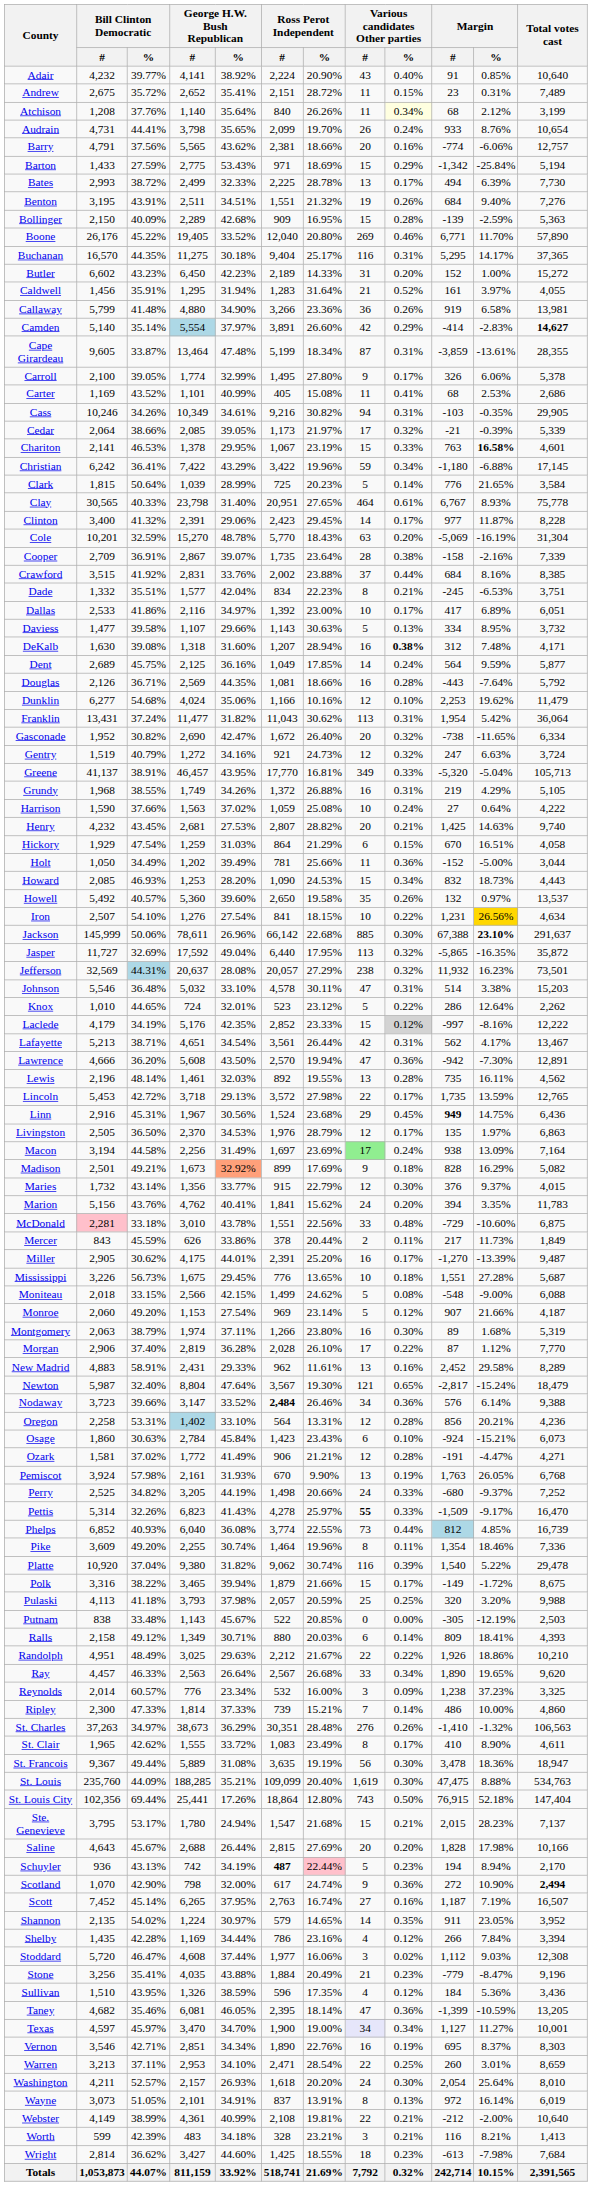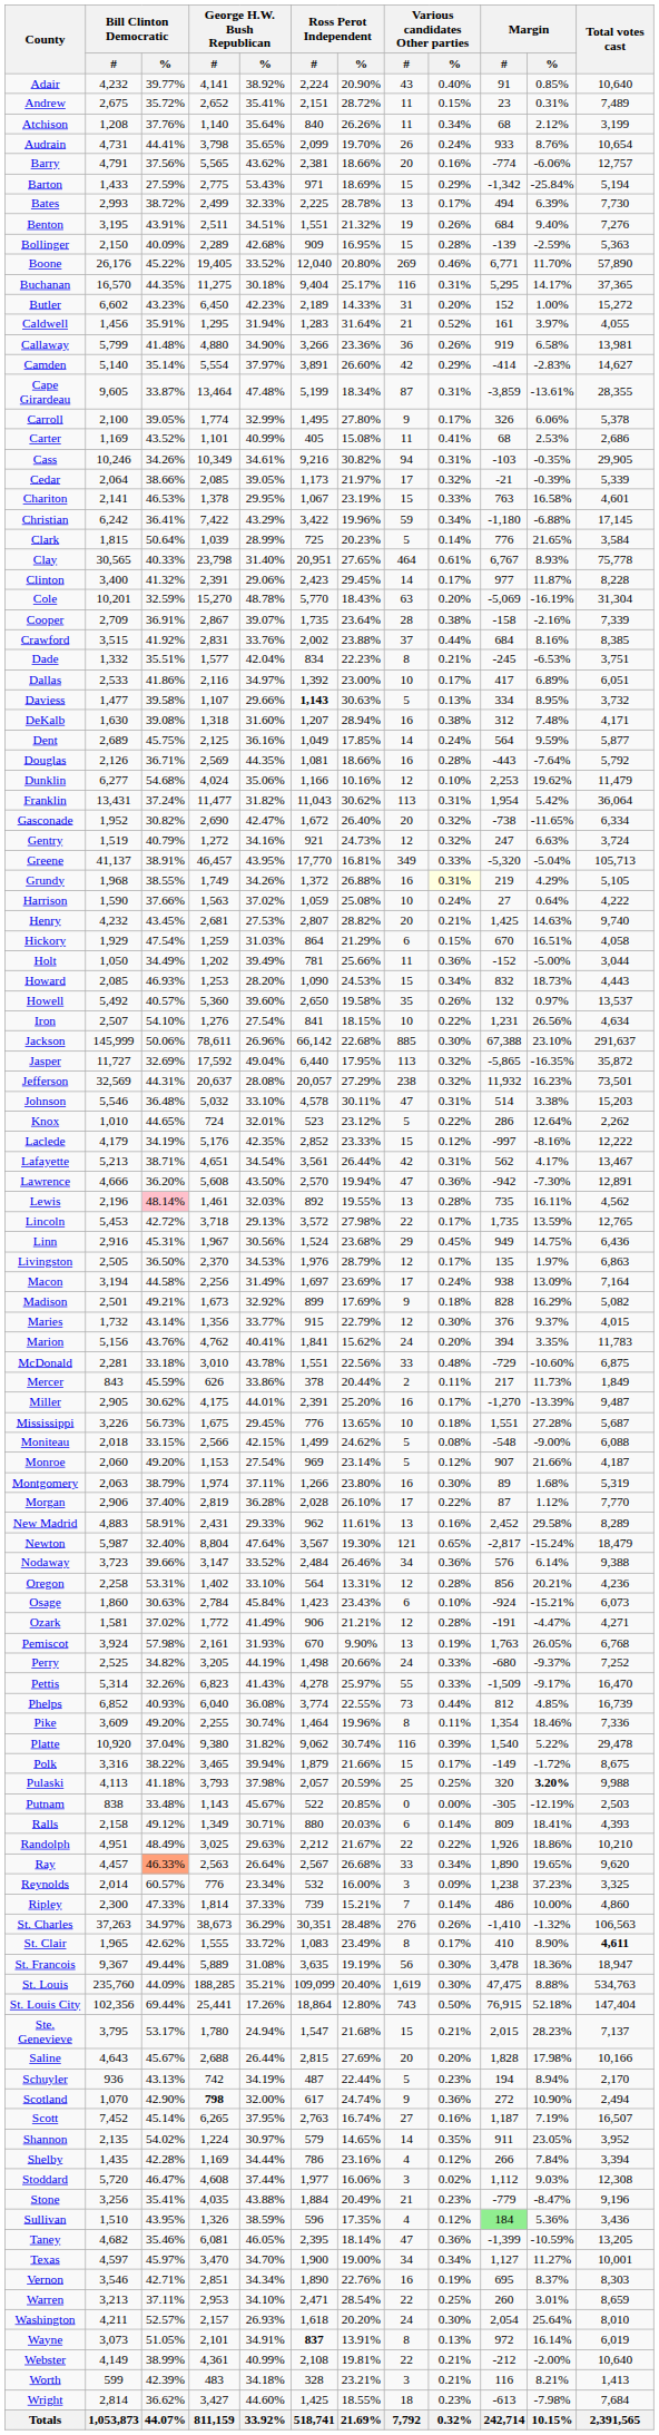Atchison | Various candidates Other parties / %: lightyellow background -> no background
Camden | George H.W. Bush Republican / #: lightblue background -> no background
Camden | Total votes cast: bold -> normal
Chariton | Margin / %: bold -> normal
Daviess | Ross Perot Independent / #: normal -> bold
DeKalb | Various candidates Other parties / %: bold -> normal
Grundy | Various candidates Other parties / %: no background -> lightyellow background
Iron | Margin / %: gold background -> no background
Jackson | Margin / %: bold -> normal
Jefferson | Bill Clinton Democratic / %: lightblue background -> no background
Laclede | Various candidates Other parties / %: lightgrey background -> no background
Lewis | Bill Clinton Democratic / %: no background -> pink background
Linn | Margin / #: bold -> normal
Macon | Various candidates Other parties / #: lightgreen background -> no background
Madison | George H.W. Bush Republican / %: lightsalmon background -> no background
McDonald | Bill Clinton Democratic / #: pink background -> no background
Nodaway | Ross Perot Independent / #: bold -> normal
Oregon | George H.W. Bush Republican / #: lightblue background -> no background
Pettis | Various candidates Other parties / #: bold -> normal
Phelps | Margin / #: lightblue background -> no background
Pulaski | Margin / %: normal -> bold
Ray | Bill Clinton Democratic / %: no background -> lightsalmon background
St. Clair | Total votes cast: normal -> bold
Schuyler | Ross Perot Independent / #: bold -> normal
Schuyler | Ross Perot Independent / %: pink background -> no background
Scotland | George H.W. Bush Republican / #: normal -> bold
Scotland | Total votes cast: bold -> normal
Sullivan | Margin / #: no background -> lightgreen background
Texas | Various candidates Other parties / #: lavender background -> no background
Wayne | Ross Perot Independent / #: normal -> bold
